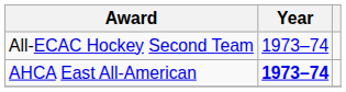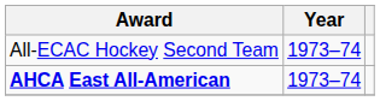row 3 | Award: normal -> bold
row 3 | Year: bold -> normal
